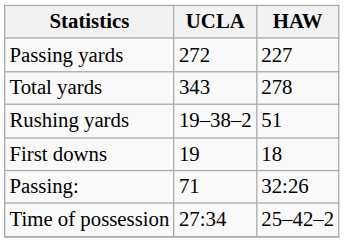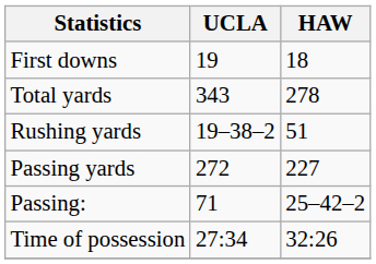rows swapped: First downs <-> Passing yards
Passing: | HAW: 32:26 -> 25–42–2
Time of possession | HAW: 25–42–2 -> 32:26
